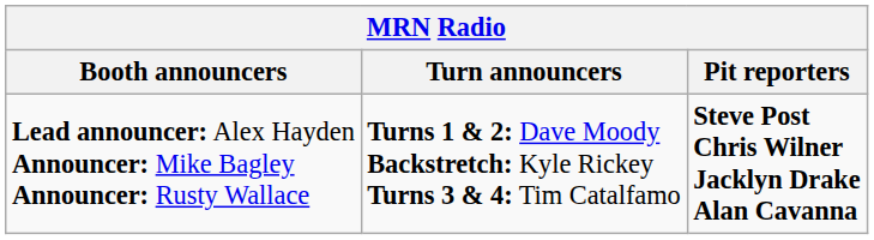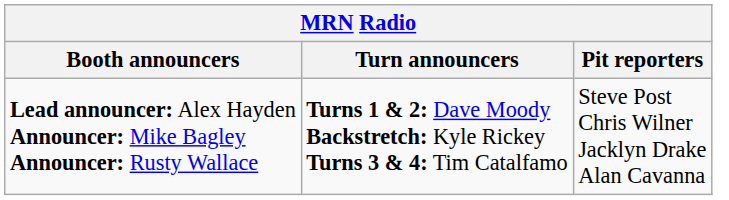row 3 | Pit reporters: bold -> normal
